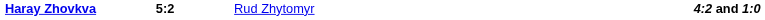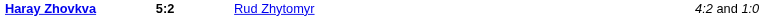Haray Zhovkva | column 4: bold -> normal
